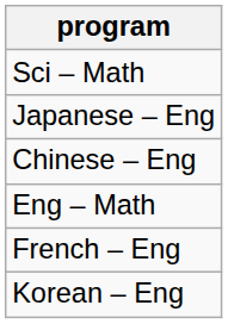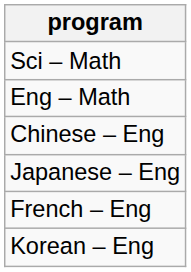row 3 | column 1: Japanese – Eng -> Eng – Math
row 5 | column 1: Eng – Math -> Japanese – Eng
